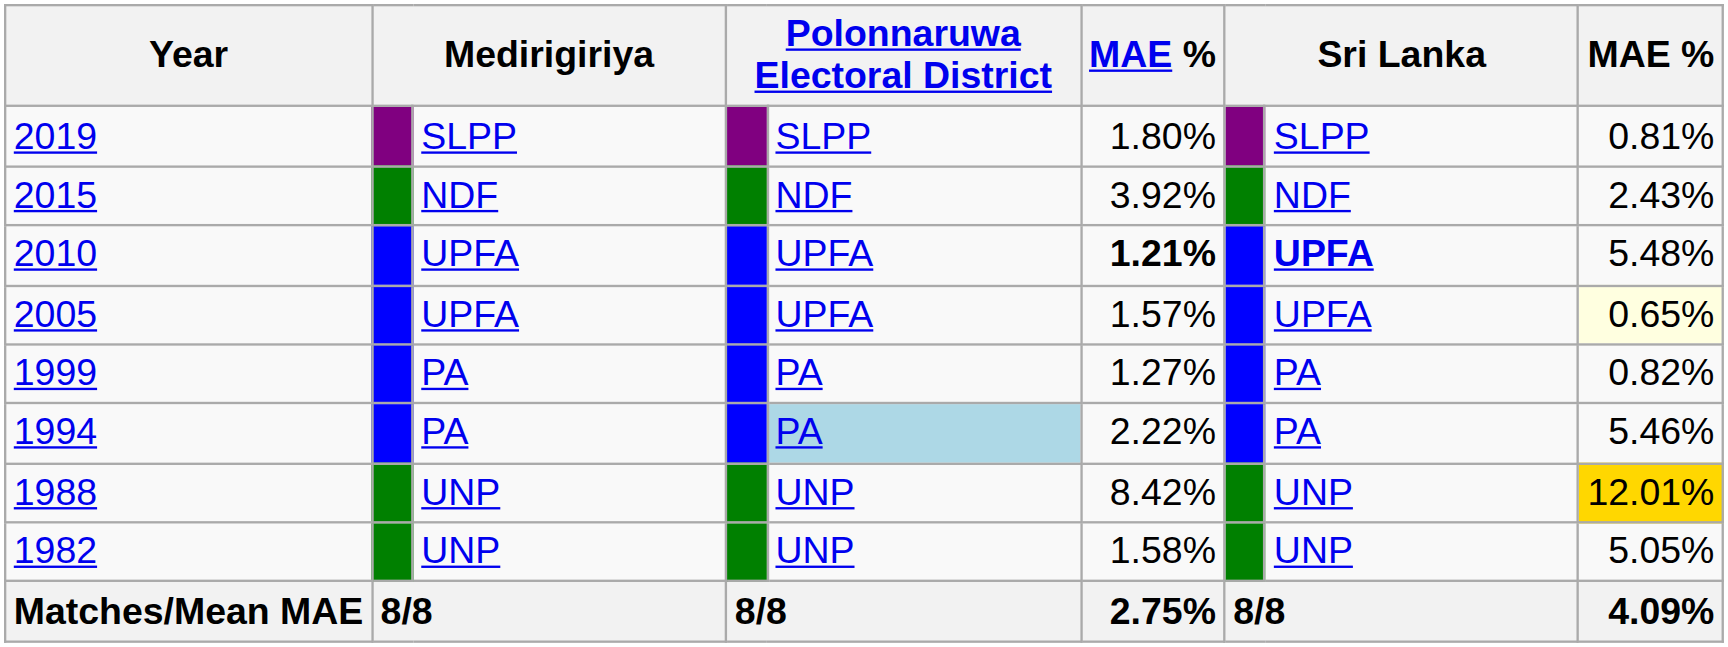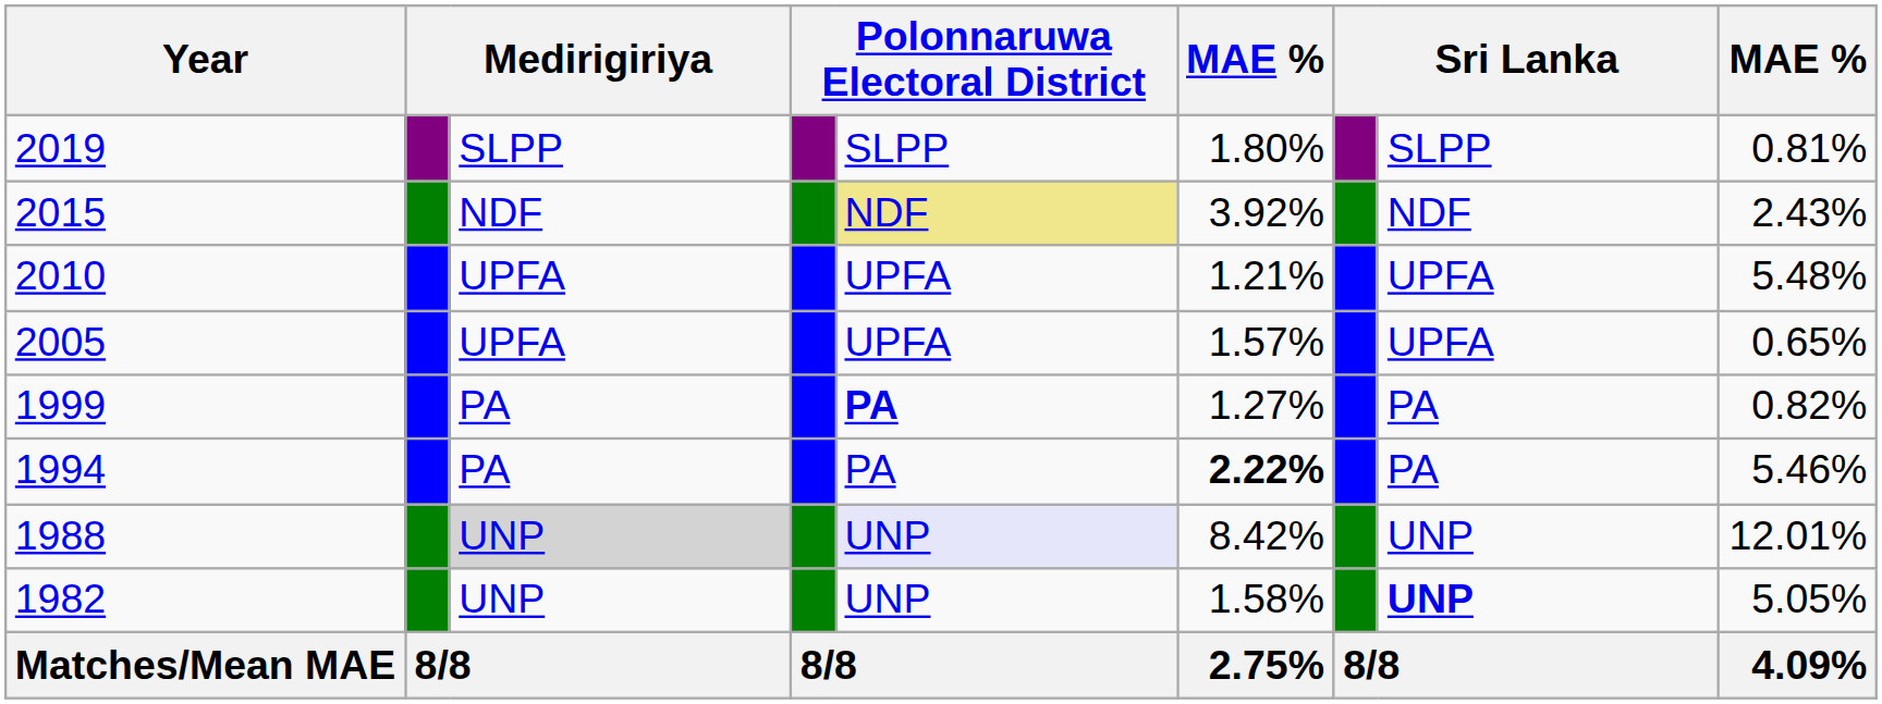2015 | column 5: no background -> khaki background
2010 | column 6: bold -> normal
2010 | column 8: bold -> normal
2005 | column 9: lightyellow background -> no background
1999 | column 5: normal -> bold
1994 | column 5: lightblue background -> no background
1994 | column 6: normal -> bold
1988 | column 3: no background -> lightgrey background
1988 | column 5: no background -> lavender background
1988 | column 9: gold background -> no background
1982 | column 8: normal -> bold
